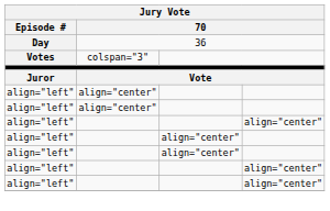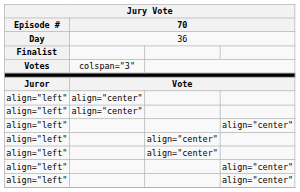+ row: Finalist
